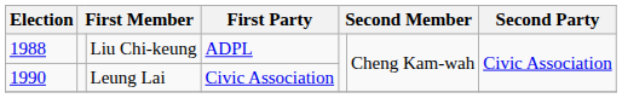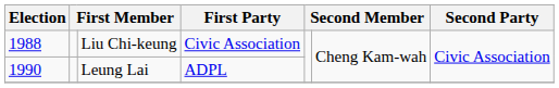Liu Chi-keung | First Party: ADPL -> Civic Association
Leung Lai | First Party: Civic Association -> ADPL
